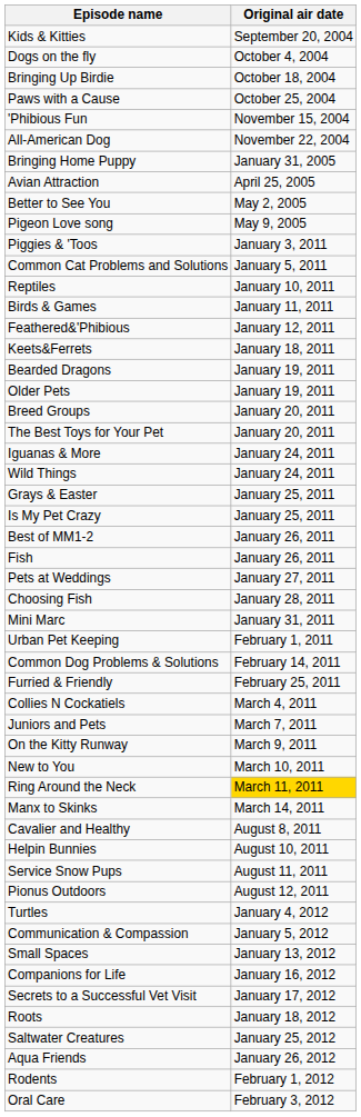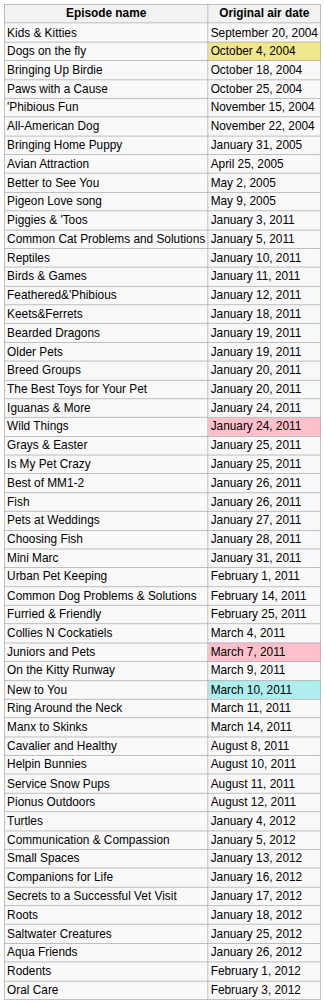Dogs on the fly | Original air date: no background -> khaki background
Wild Things | Original air date: no background -> pink background
Juniors and Pets | Original air date: no background -> pink background
New to You | Original air date: no background -> paleturquoise background
Ring Around the Neck | Original air date: gold background -> no background
